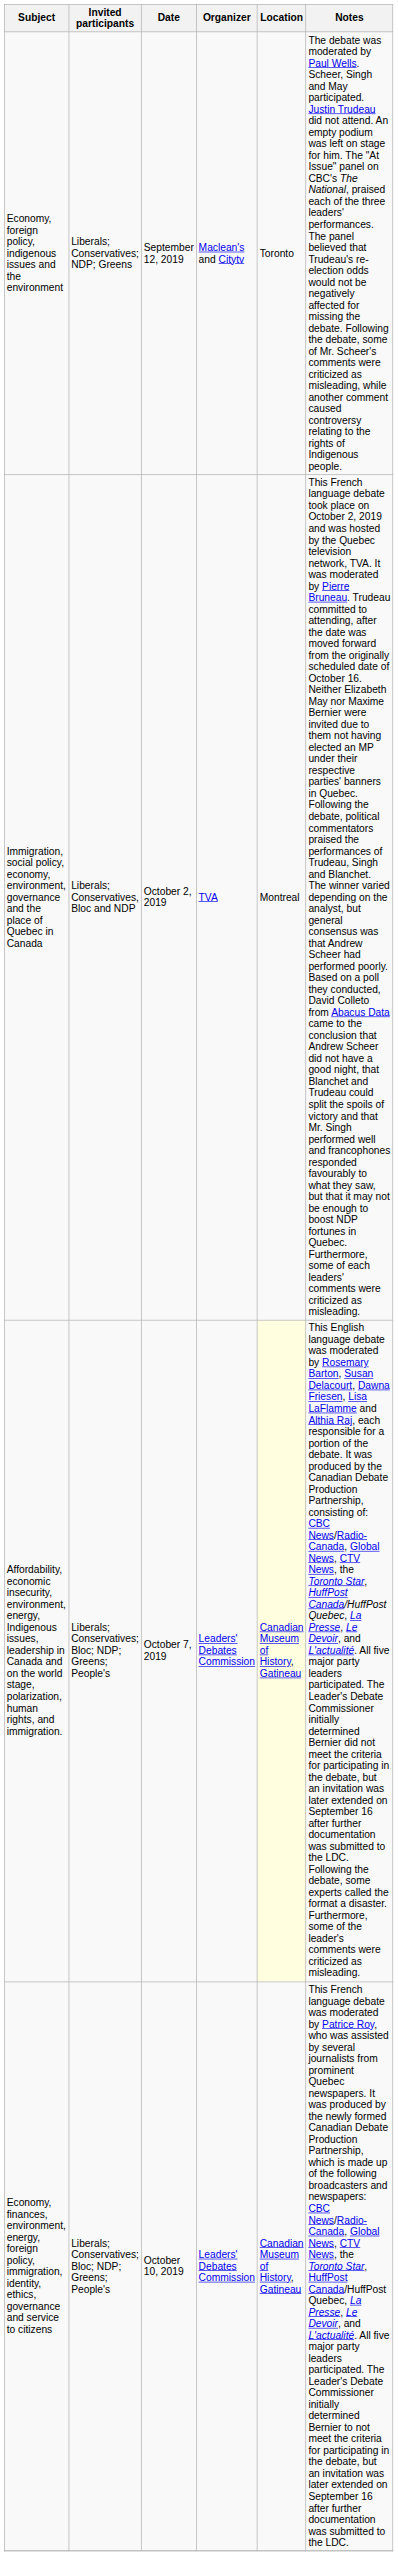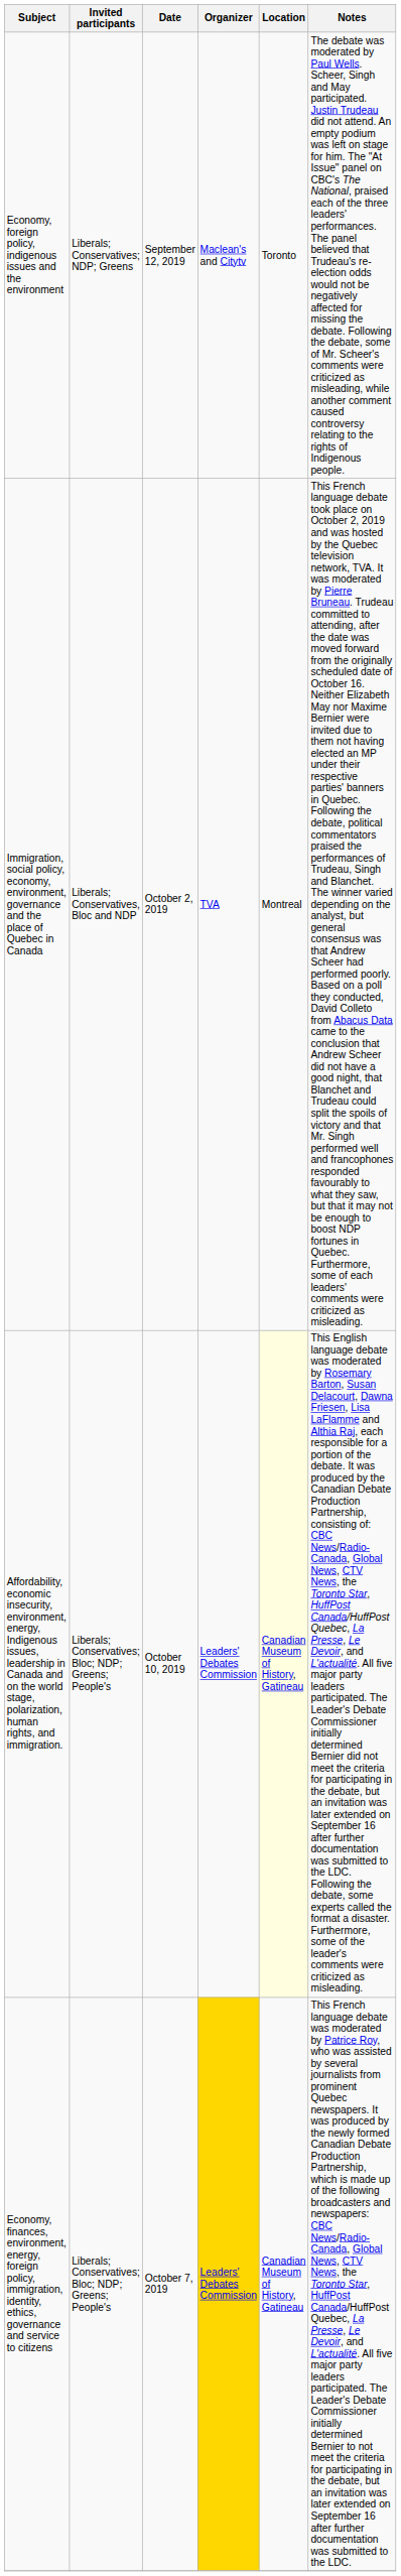row 4 | Date: October 7, 2019 -> October 10, 2019
row 5 | Date: October 10, 2019 -> October 7, 2019
row 5 | Organizer: no background -> gold background
